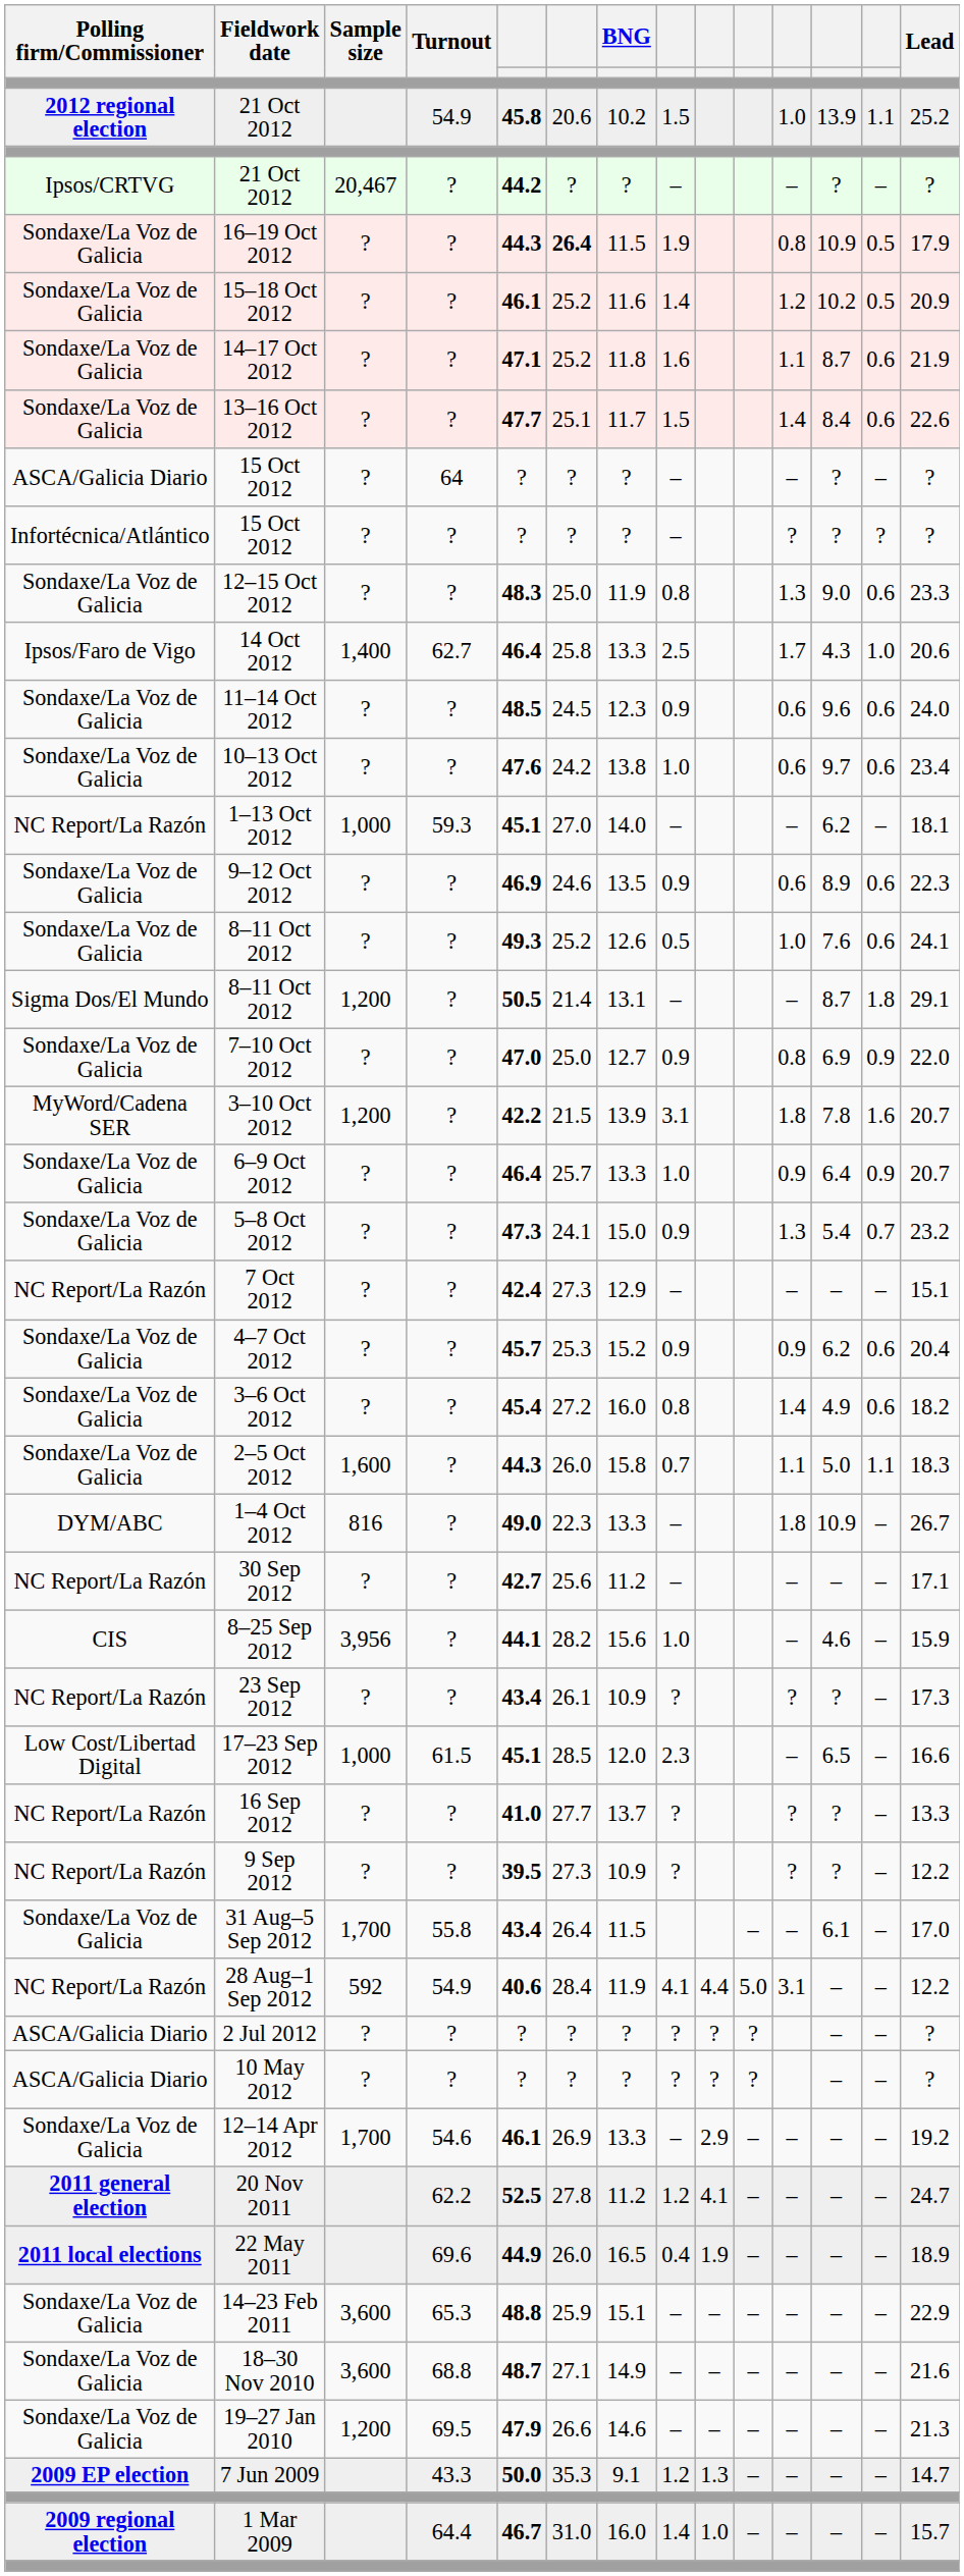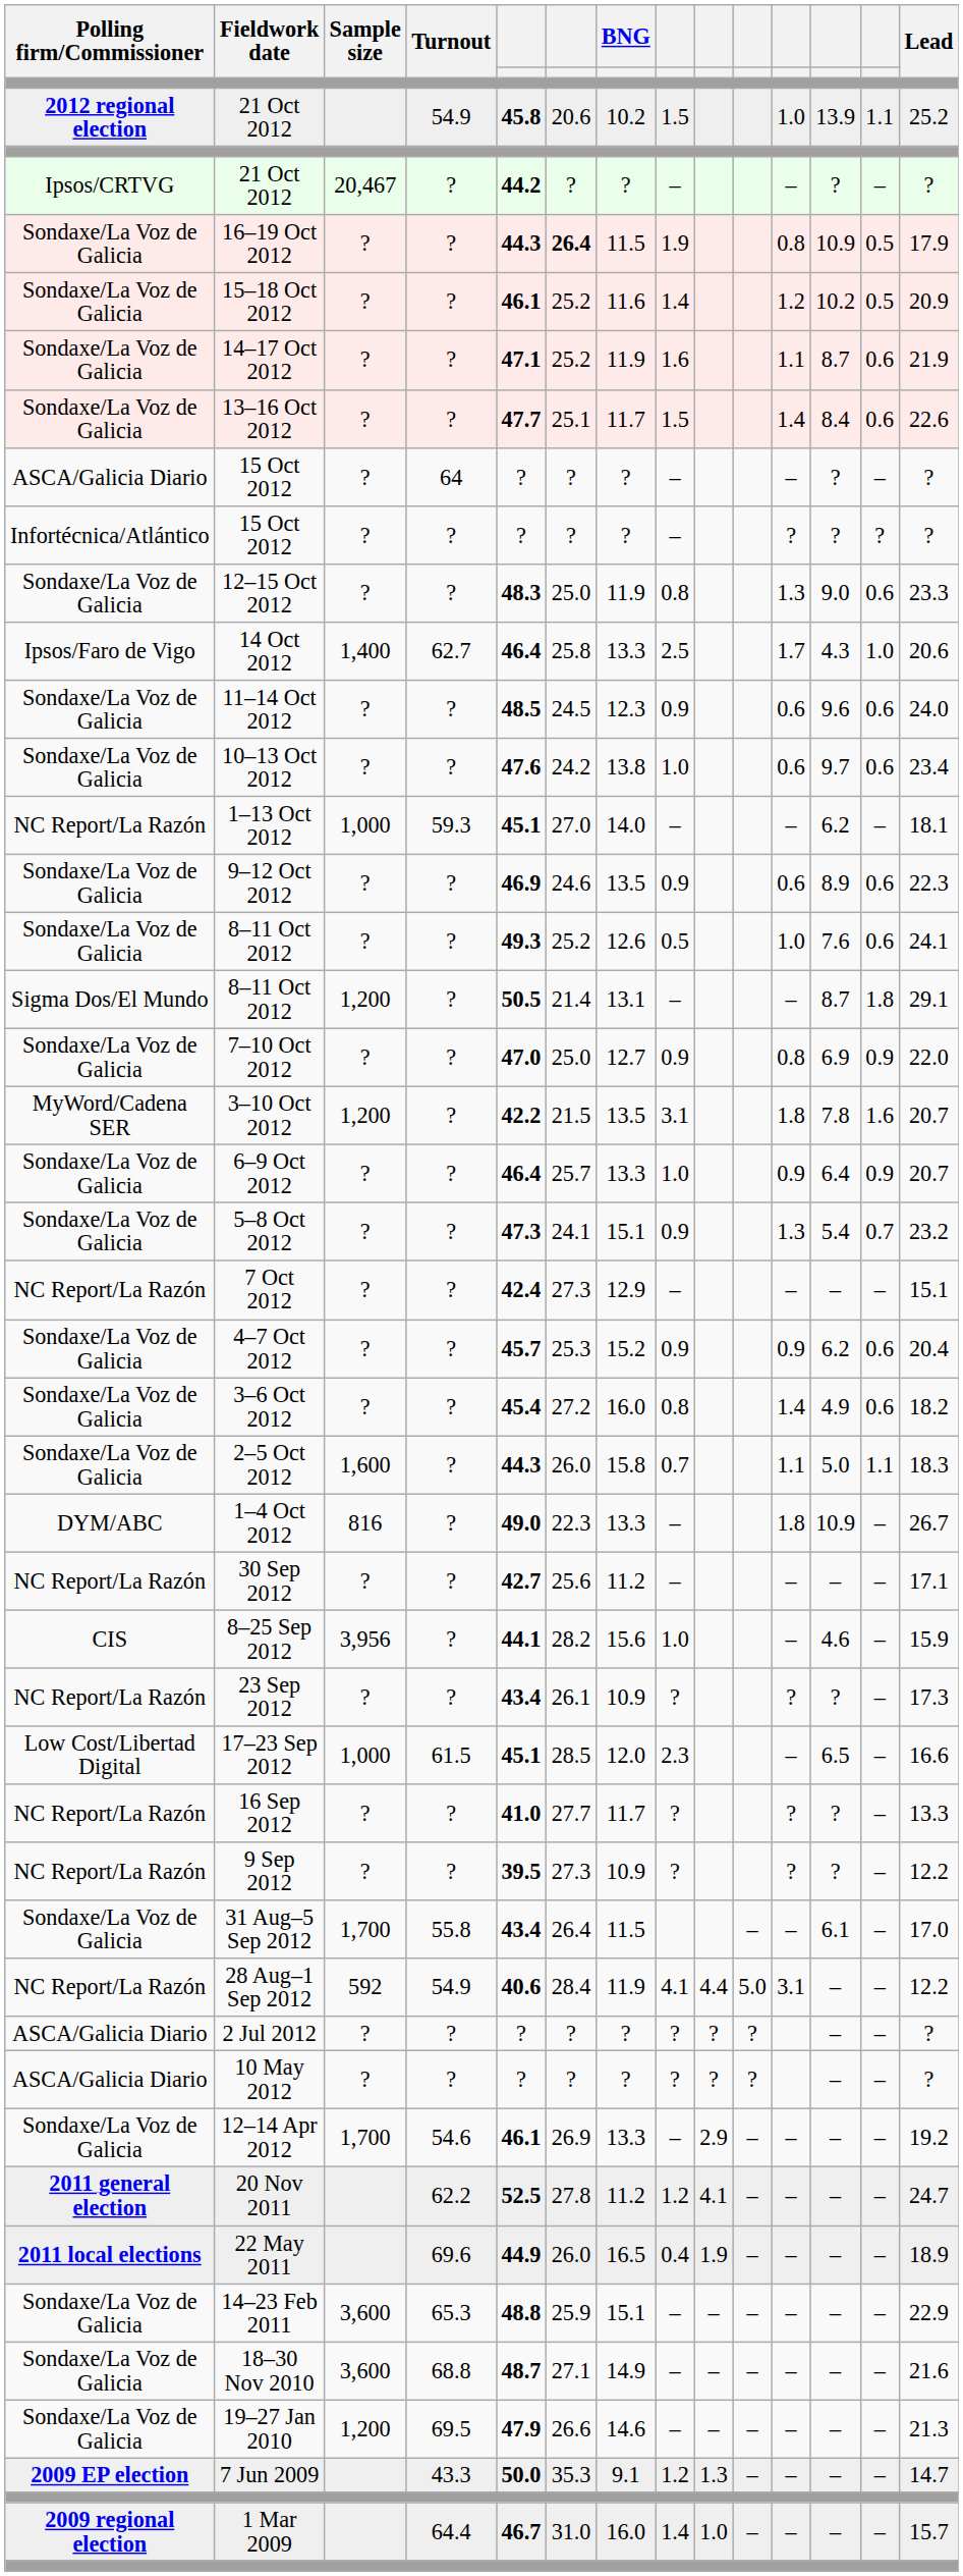14–17 Oct 2012 | BNG: 11.8 -> 11.9
3–10 Oct 2012 | BNG: 13.9 -> 13.5
5–8 Oct 2012 | BNG: 15.0 -> 15.1
16 Sep 2012 | BNG: 13.7 -> 11.7
